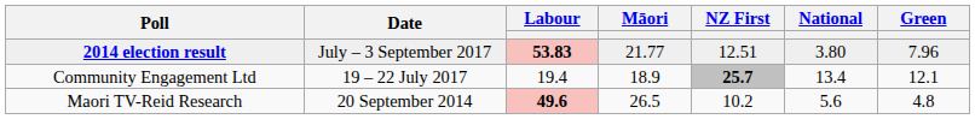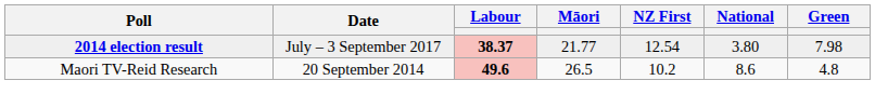2014 election result | Labour: 53.83 -> 38.37
2014 election result | NZ First: 12.51 -> 12.54
2014 election result | Green: 7.96 -> 7.98
- row: Community Engagement Ltd | 19 – 22 July 2017 | 19.4 | 18.9 | 25.7 | 13.4 | 12.1
Maori TV-Reid Research | National: 5.6 -> 8.6
